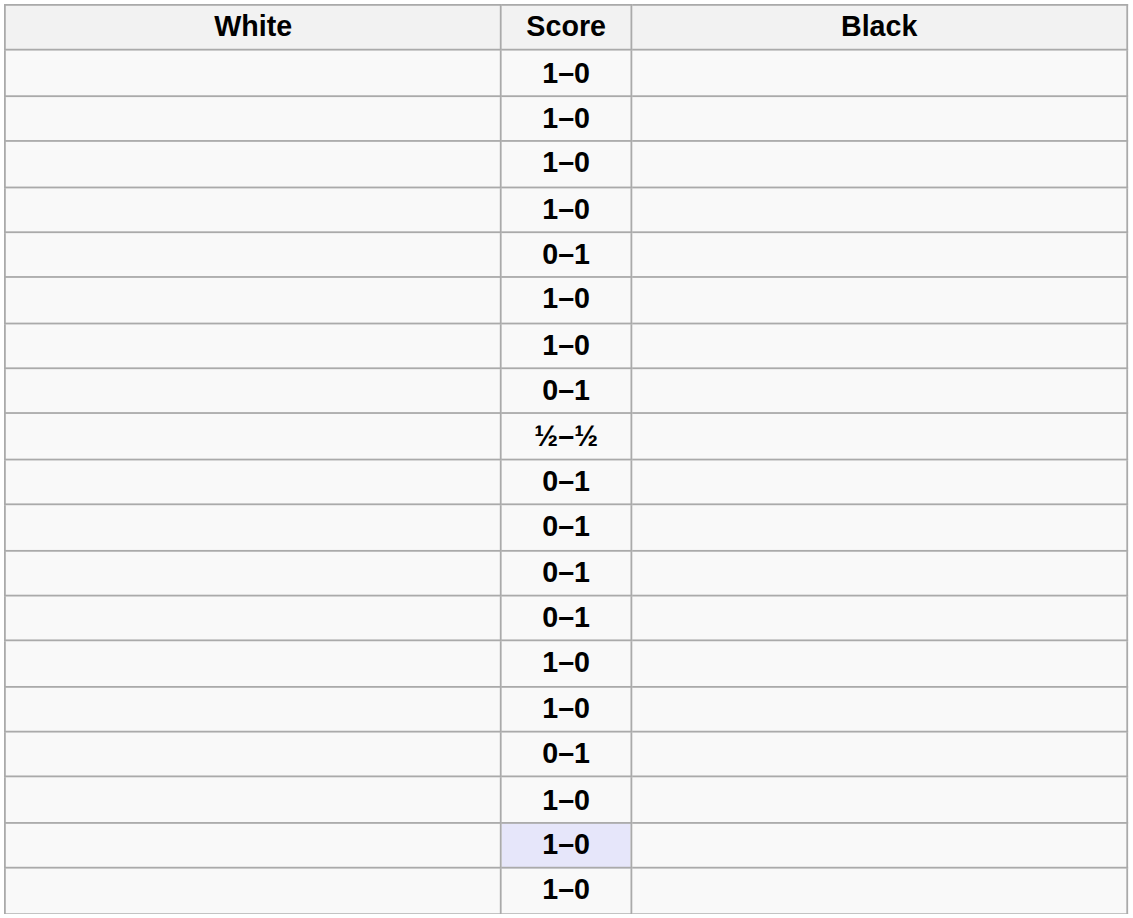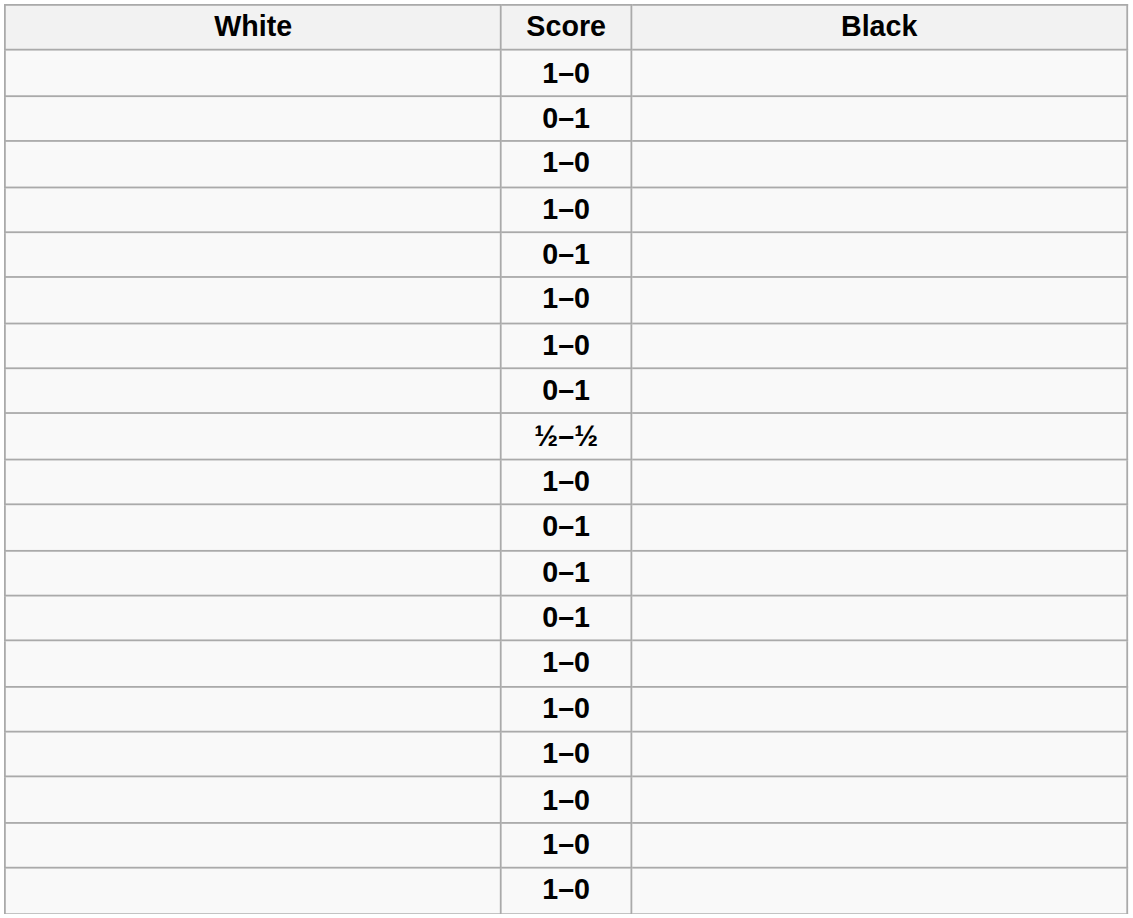row 3 | Score: 1–0 -> 0–1
row 11 | Score: 0–1 -> 1–0
row 17 | Score: 0–1 -> 1–0
row 19 | Score: lavender background -> no background
